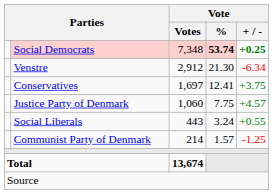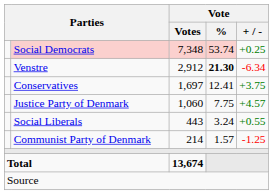Social Democrats | Vote / %: bold -> normal
Social Democrats | Vote / + / -: bold -> normal
Venstre | Vote / %: normal -> bold
